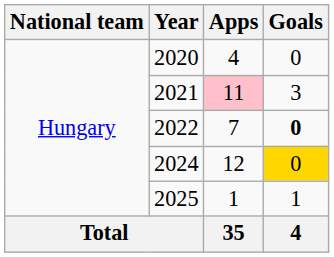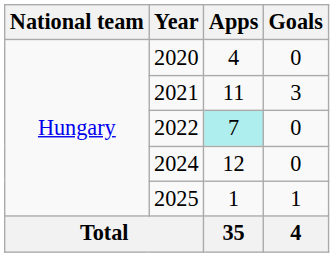2021 | Apps: pink background -> no background
2022 | Apps: no background -> paleturquoise background
2022 | Goals: bold -> normal
2024 | Goals: gold background -> no background
